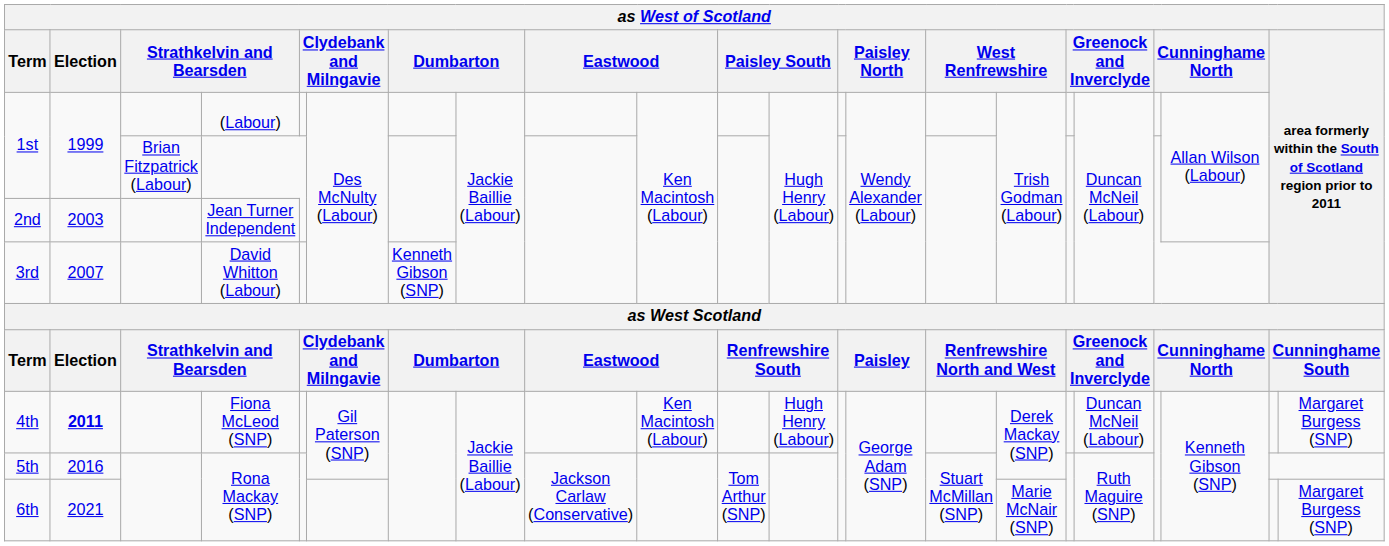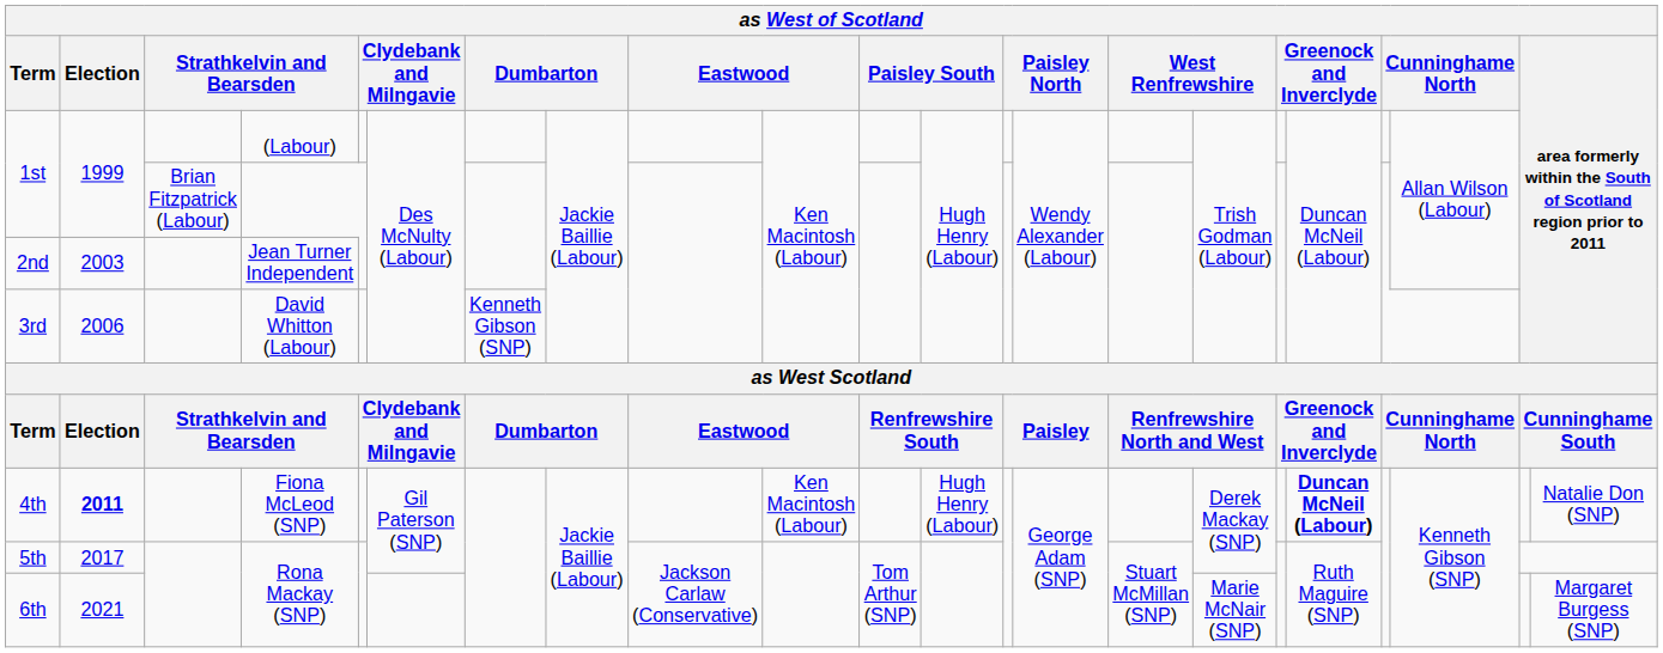3rd | Election: 2007 -> 2006
4th | column 18: normal -> bold
4th | column 22: Margaret Burgess (SNP) -> Natalie Don (SNP)
5th | Election: 2016 -> 2017
